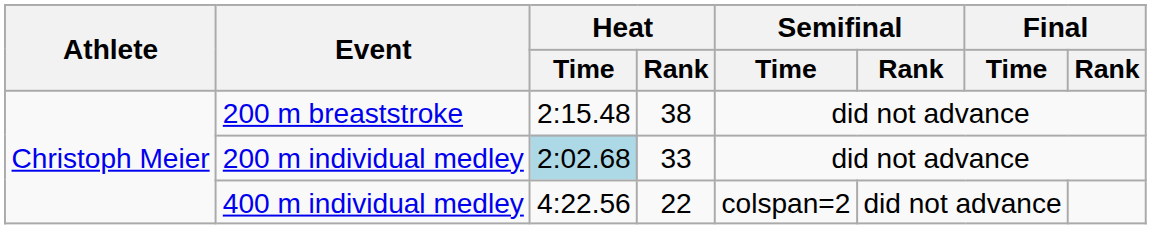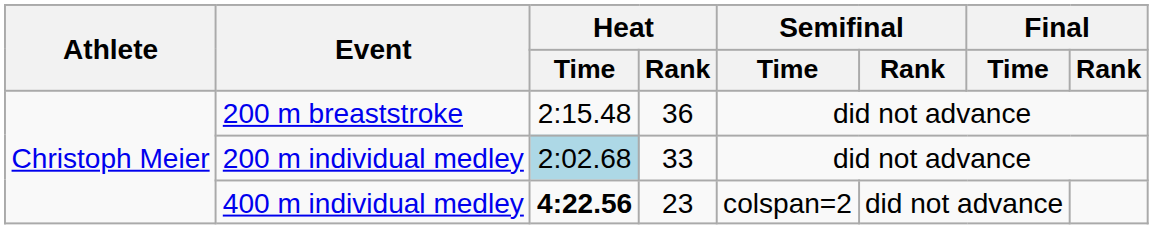200 m breaststroke | Heat / Rank: 38 -> 36
400 m individual medley | Heat / Time: normal -> bold
400 m individual medley | Heat / Rank: 22 -> 23
